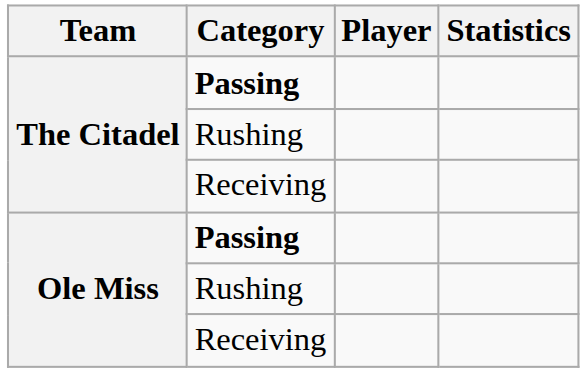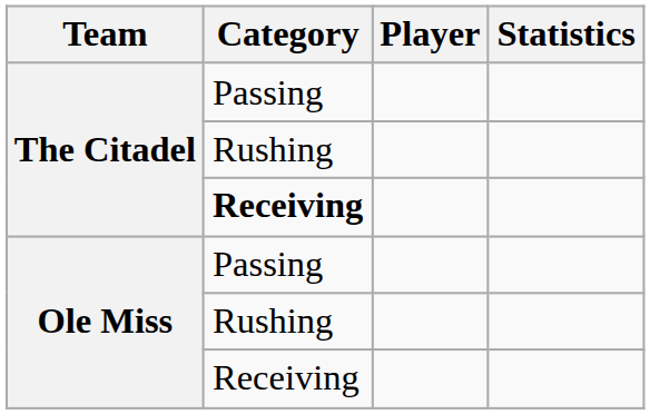The Citadel / Passing | Category: bold -> normal
The Citadel / Receiving | Category: normal -> bold
Ole Miss / Passing | Category: bold -> normal
